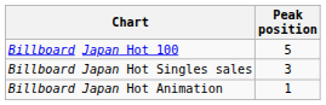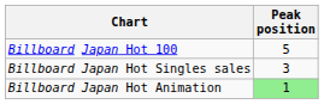Billboard Japan Hot Animation | Peak position: no background -> lightgreen background
